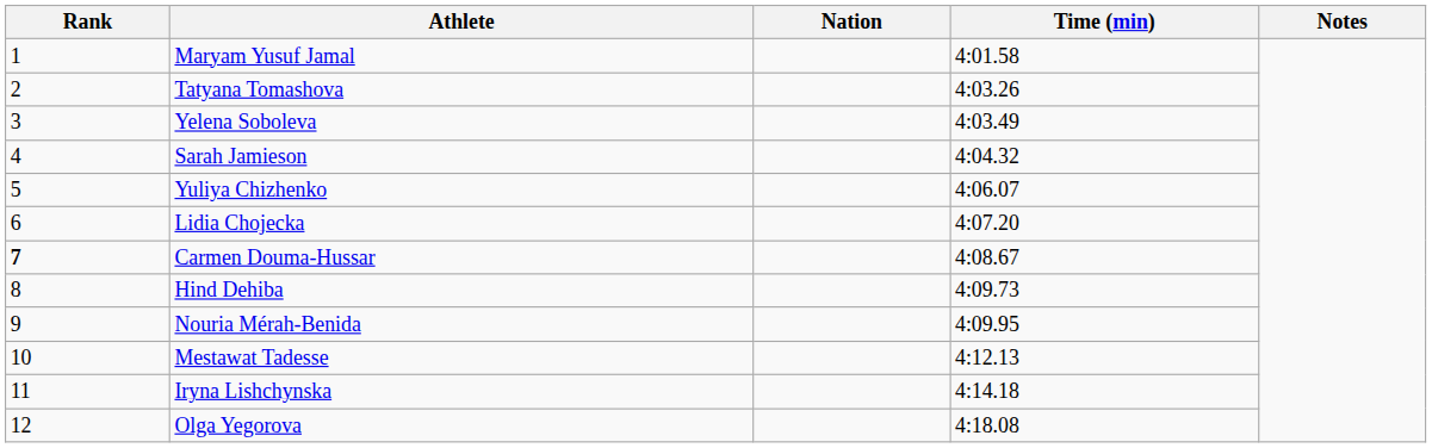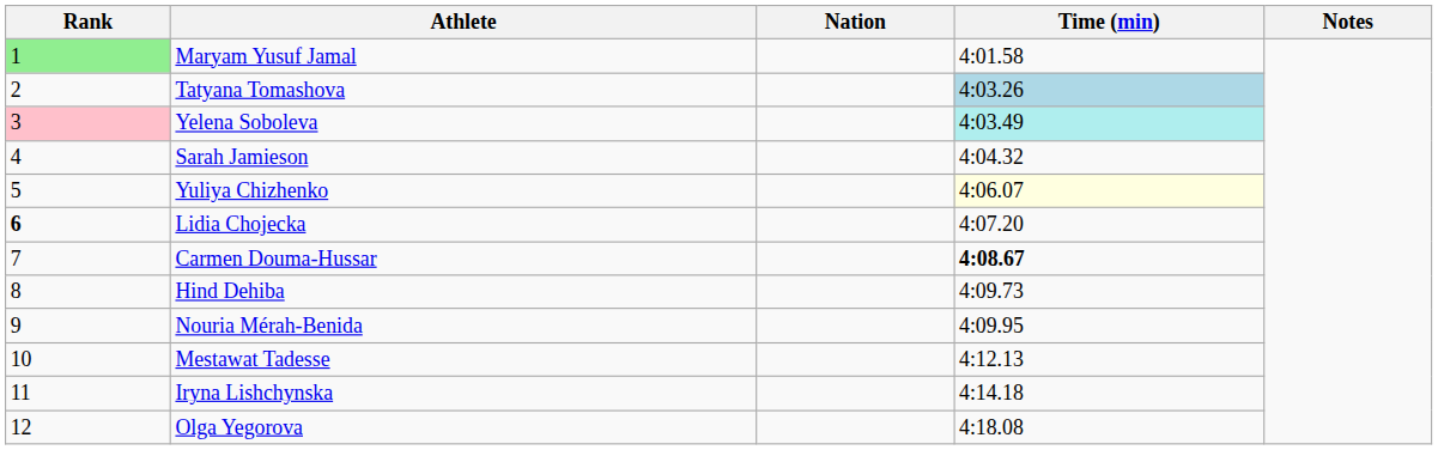Maryam Yusuf Jamal | Rank: no background -> lightgreen background
Tatyana Tomashova | Time (min): no background -> lightblue background
Yelena Soboleva | Rank: no background -> pink background
Yelena Soboleva | Time (min): no background -> paleturquoise background
Yuliya Chizhenko | Time (min): no background -> lightyellow background
Lidia Chojecka | Rank: normal -> bold
Carmen Douma-Hussar | Rank: bold -> normal
Carmen Douma-Hussar | Time (min): normal -> bold
